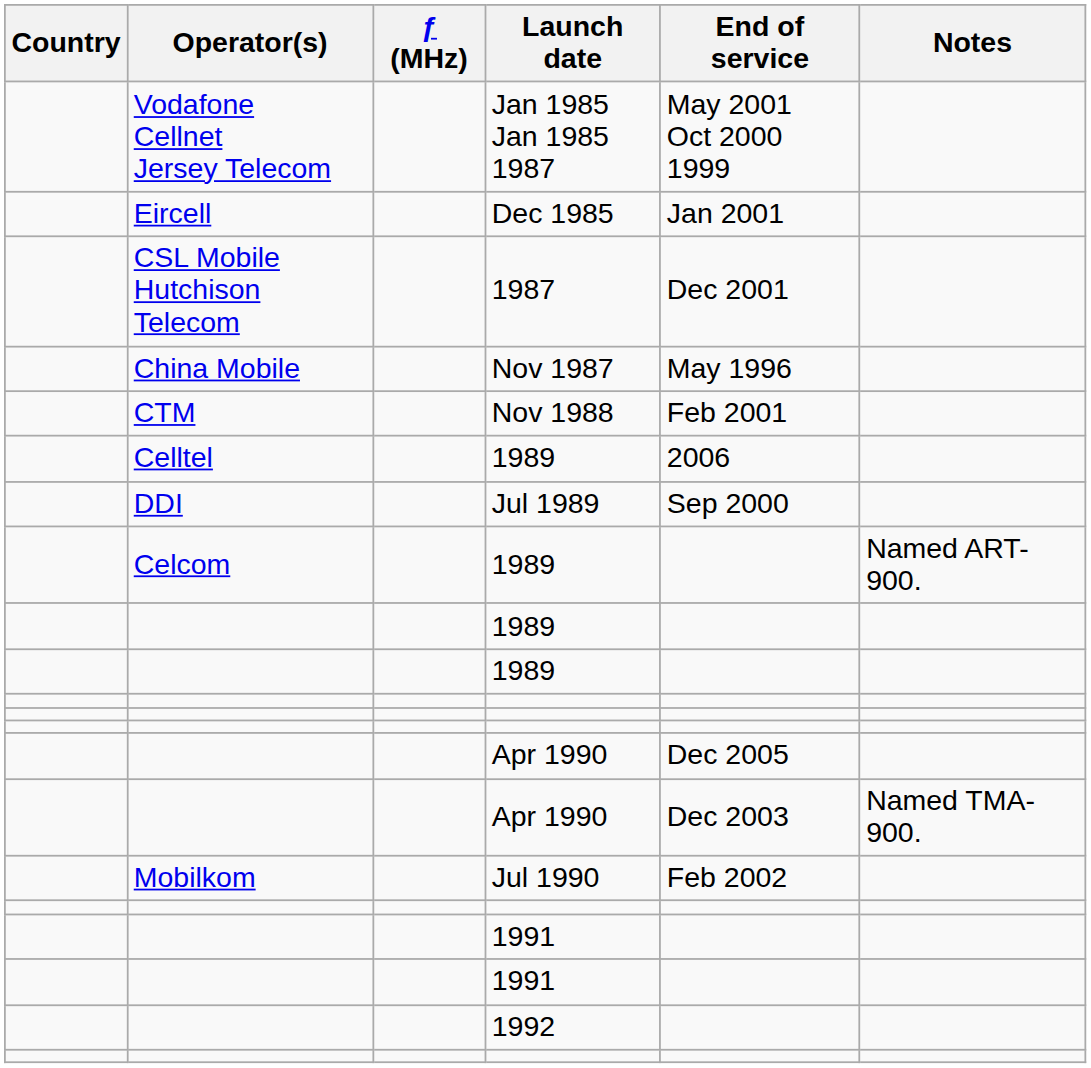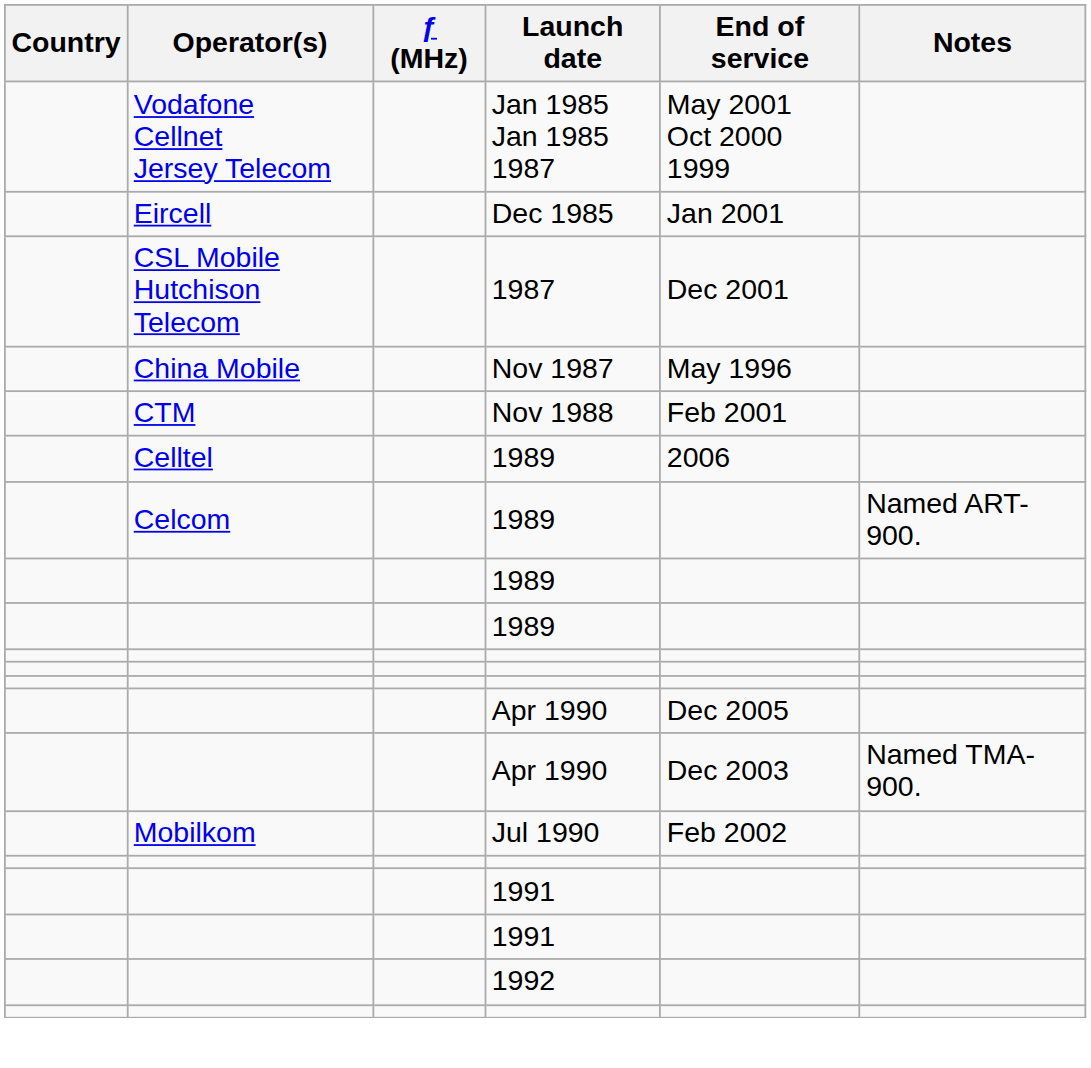- row: DDI | Jul 1989 | Sep 2000
